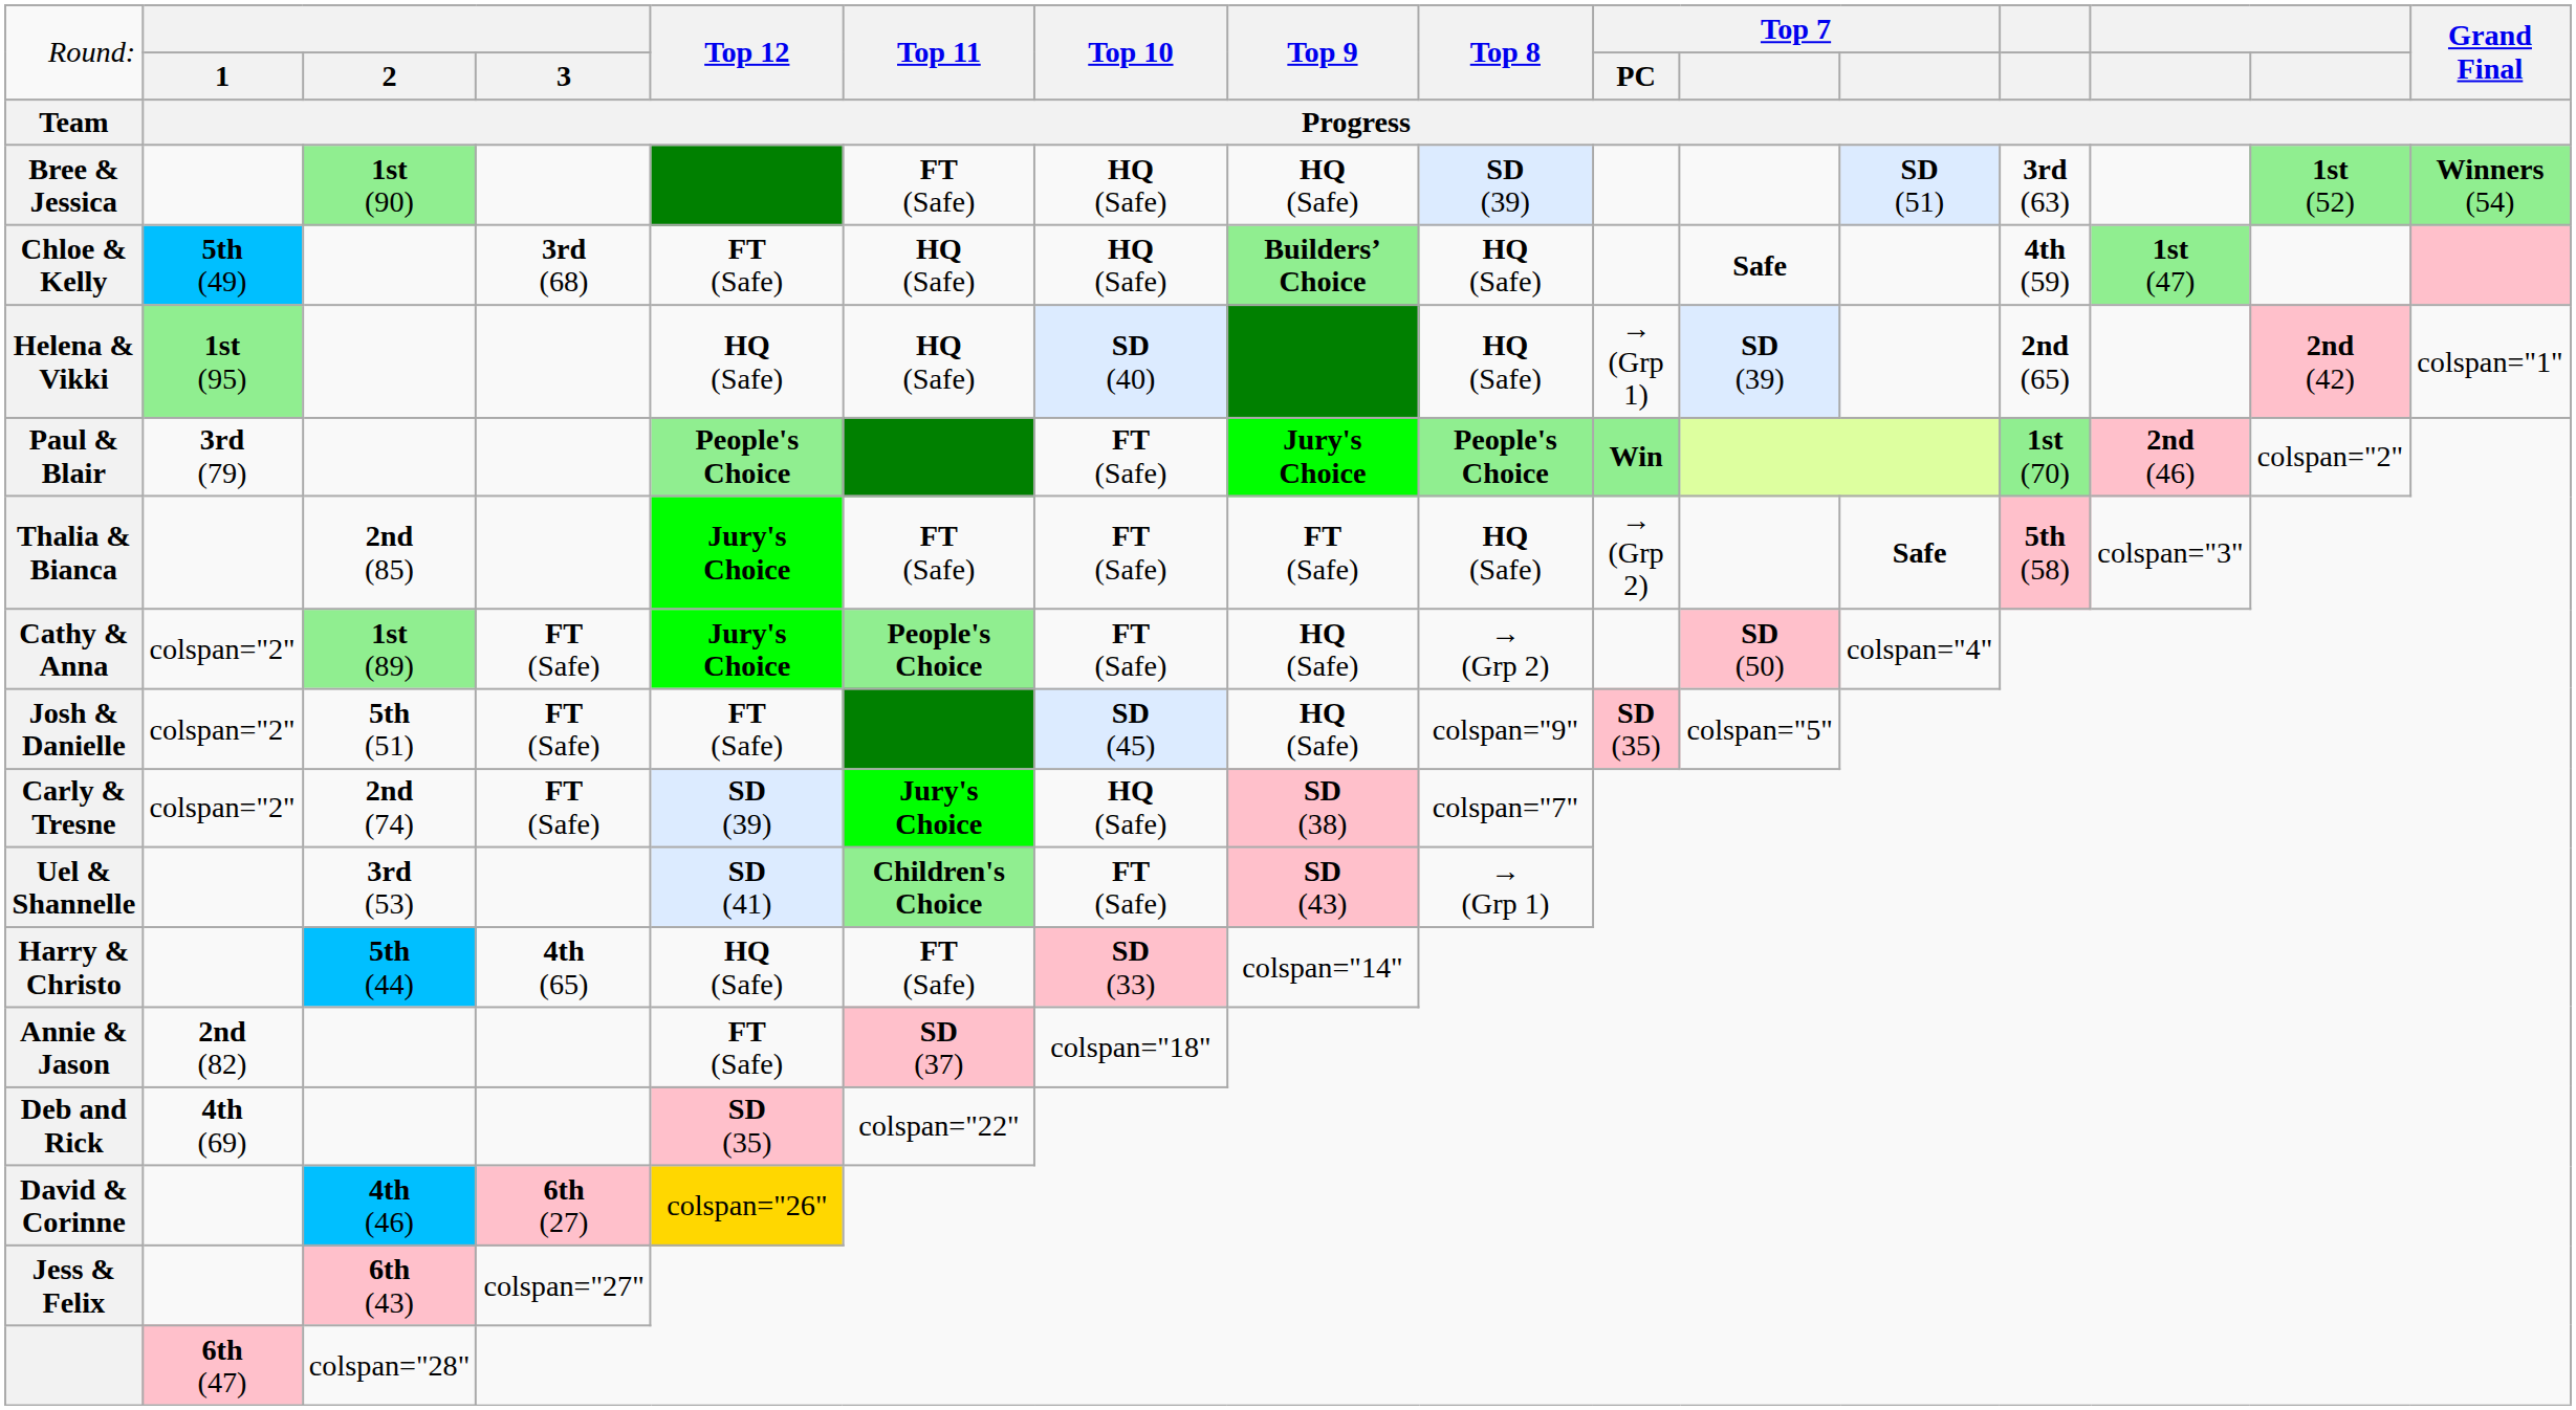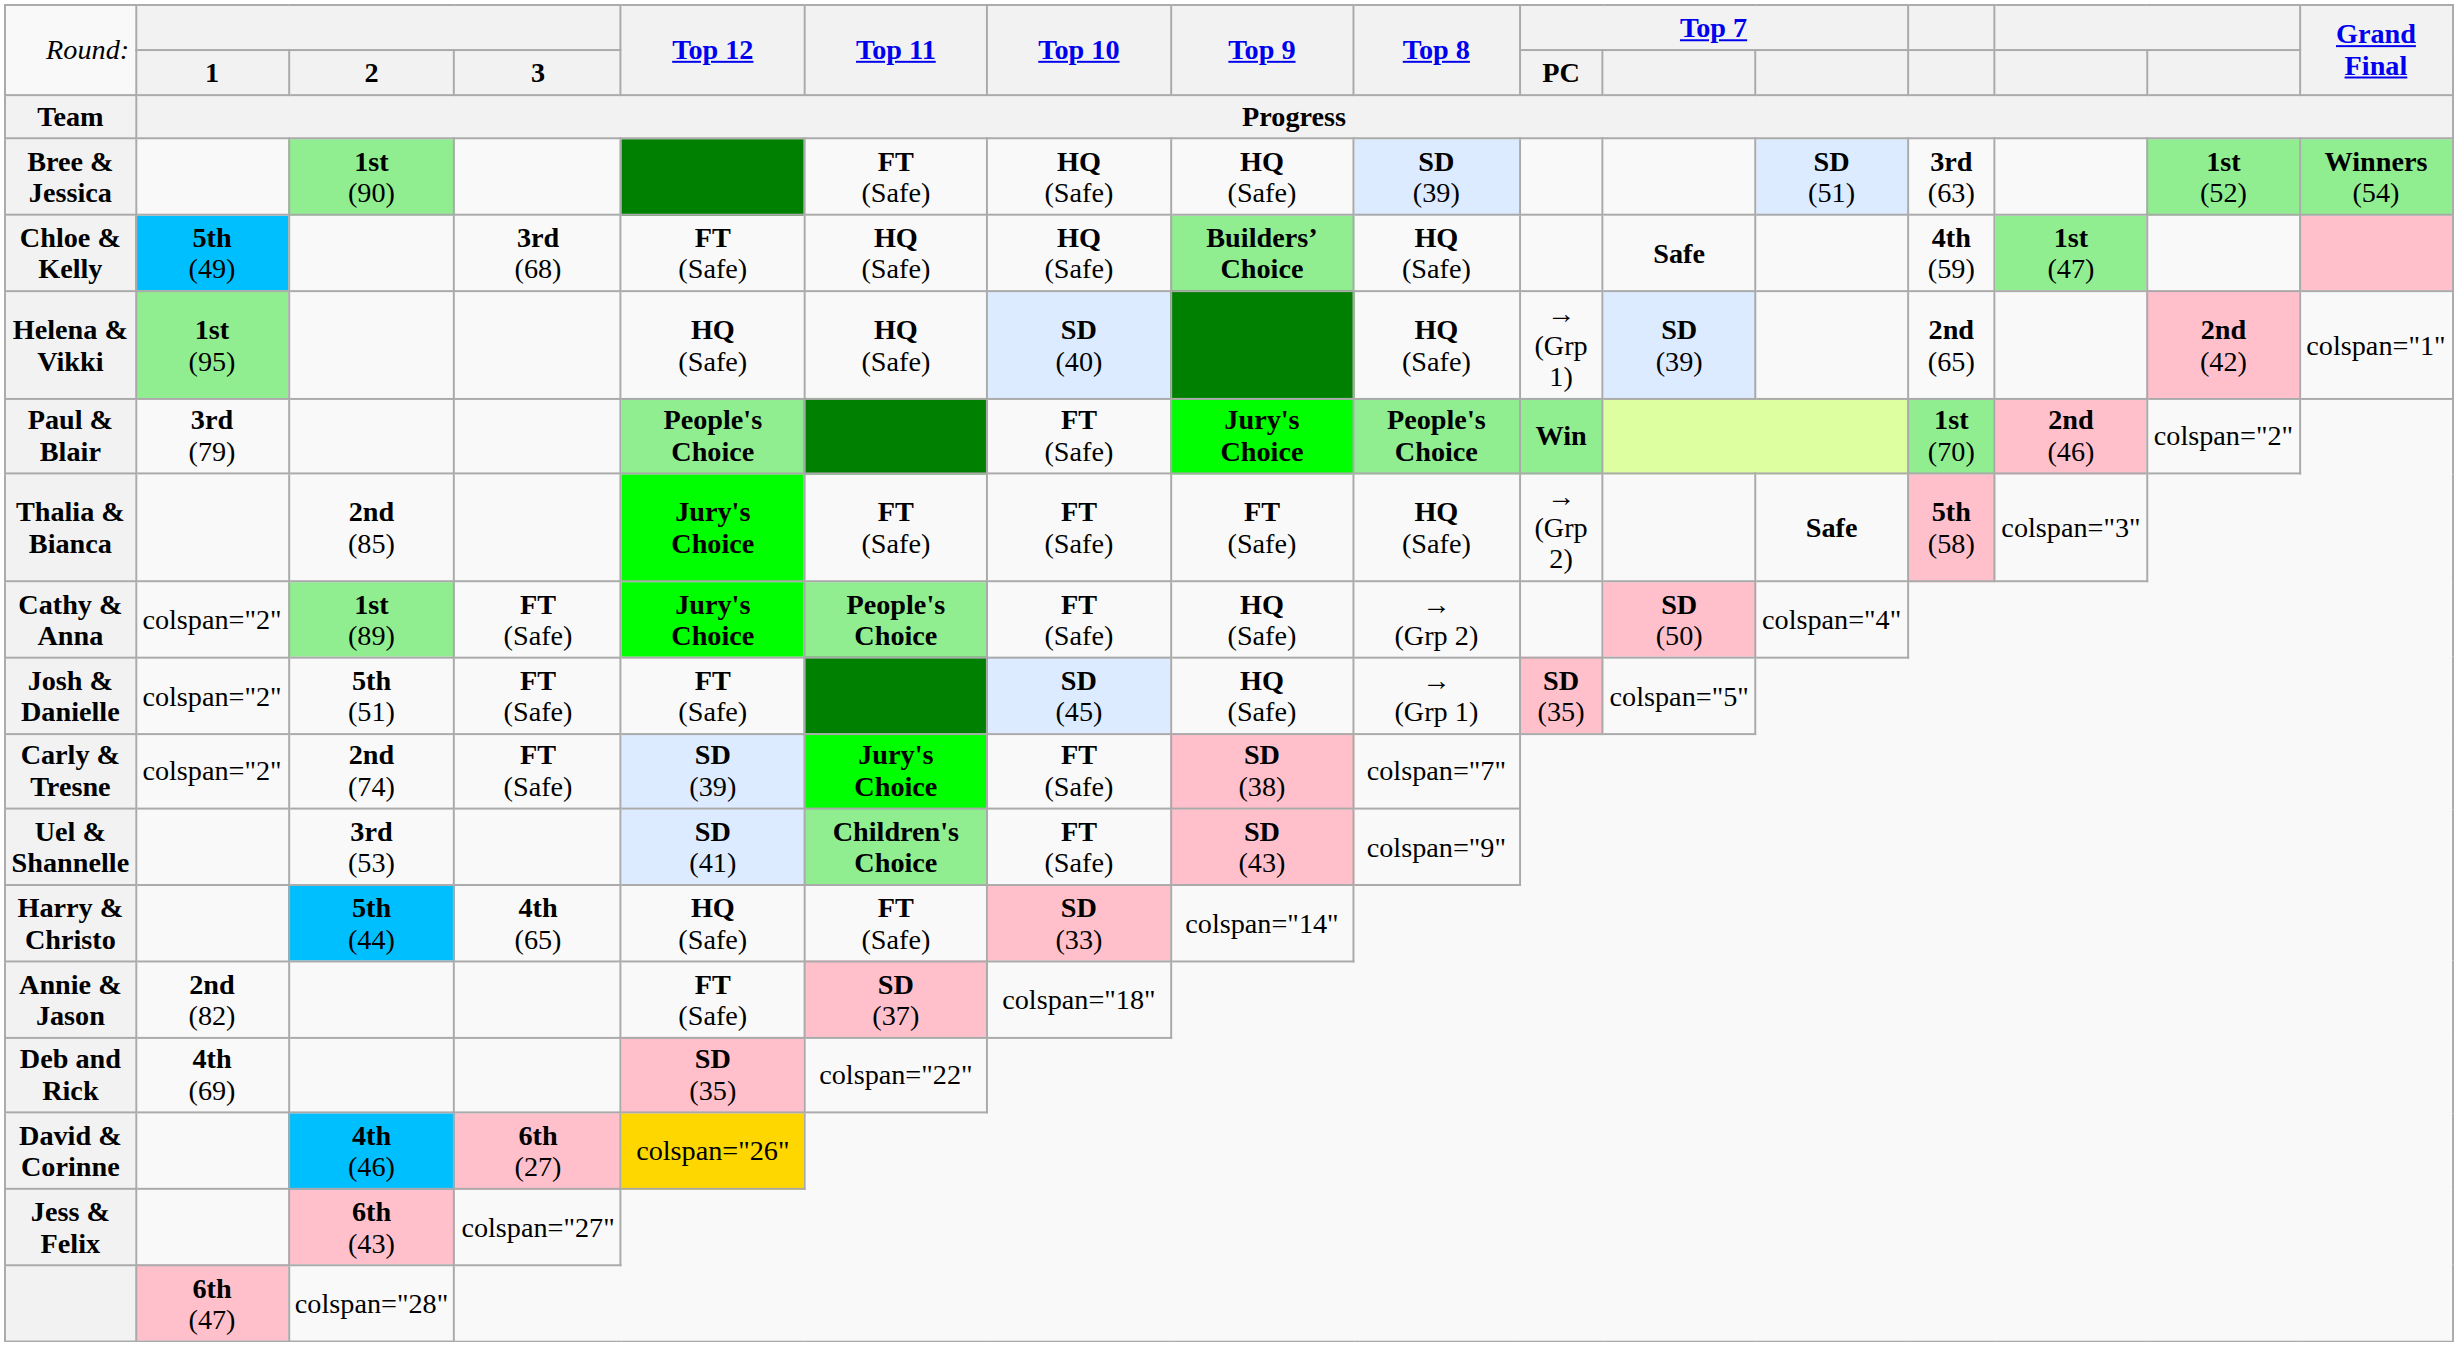Josh & Danielle | column 9: colspan="9" -> → (Grp 1)
Carly & Tresne | column 7: HQ (Safe) -> FT (Safe)
Uel & Shannelle | column 9: → (Grp 1) -> colspan="9"
